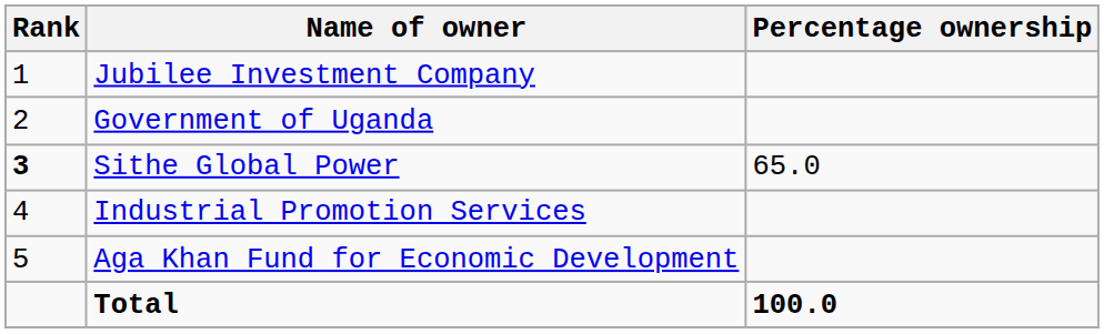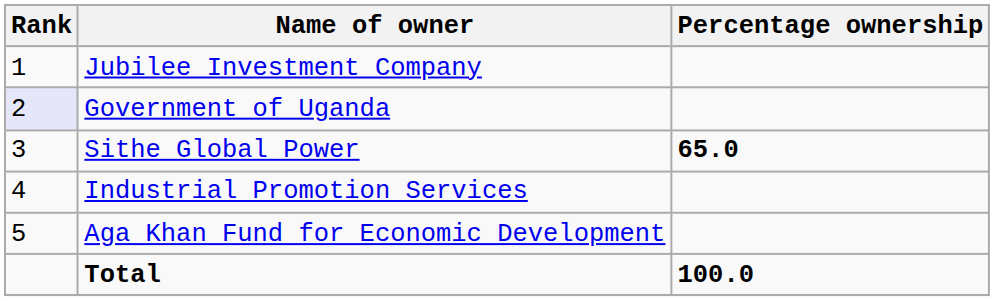Government of Uganda | Rank: no background -> lavender background
Sithe Global Power | Rank: bold -> normal
Sithe Global Power | Percentage ownership: normal -> bold
